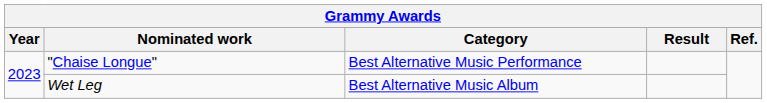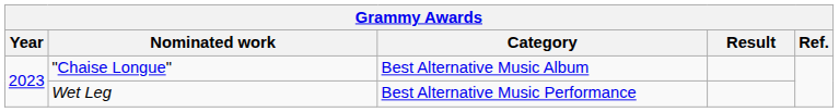"Chaise Longue" | Category: Best Alternative Music Performance -> Best Alternative Music Album
Wet Leg | Category: Best Alternative Music Album -> Best Alternative Music Performance
